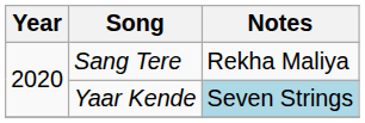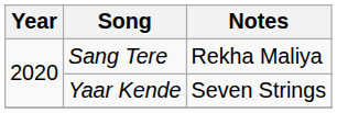Yaar Kende | Notes: lightblue background -> no background
